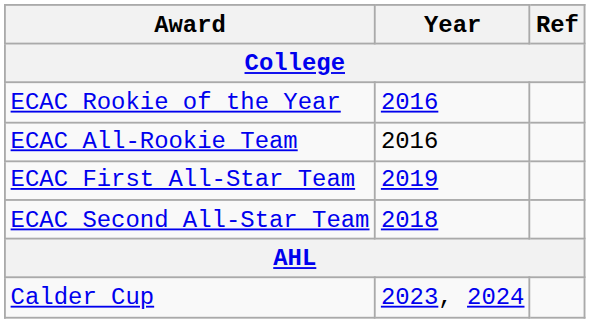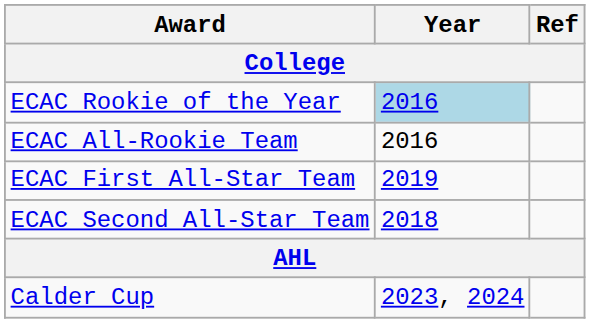ECAC Rookie of the Year | Year: no background -> lightblue background
